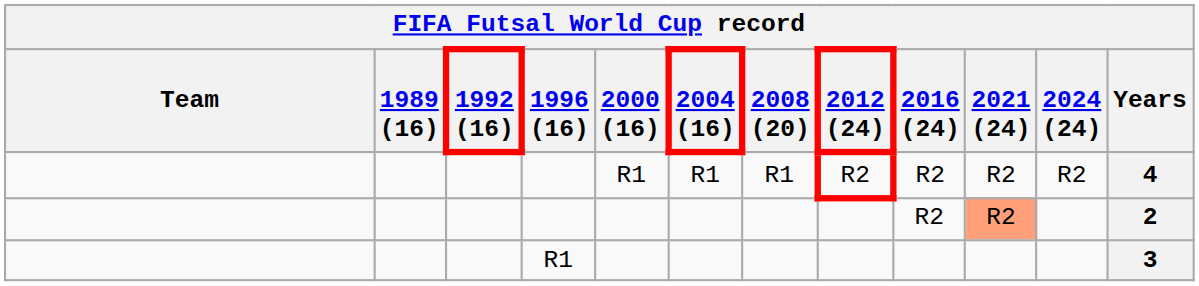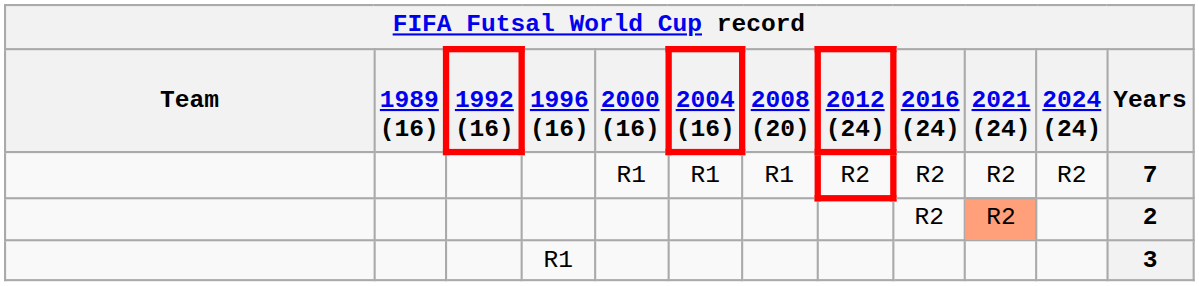row 3 | Years: 4 -> 7
